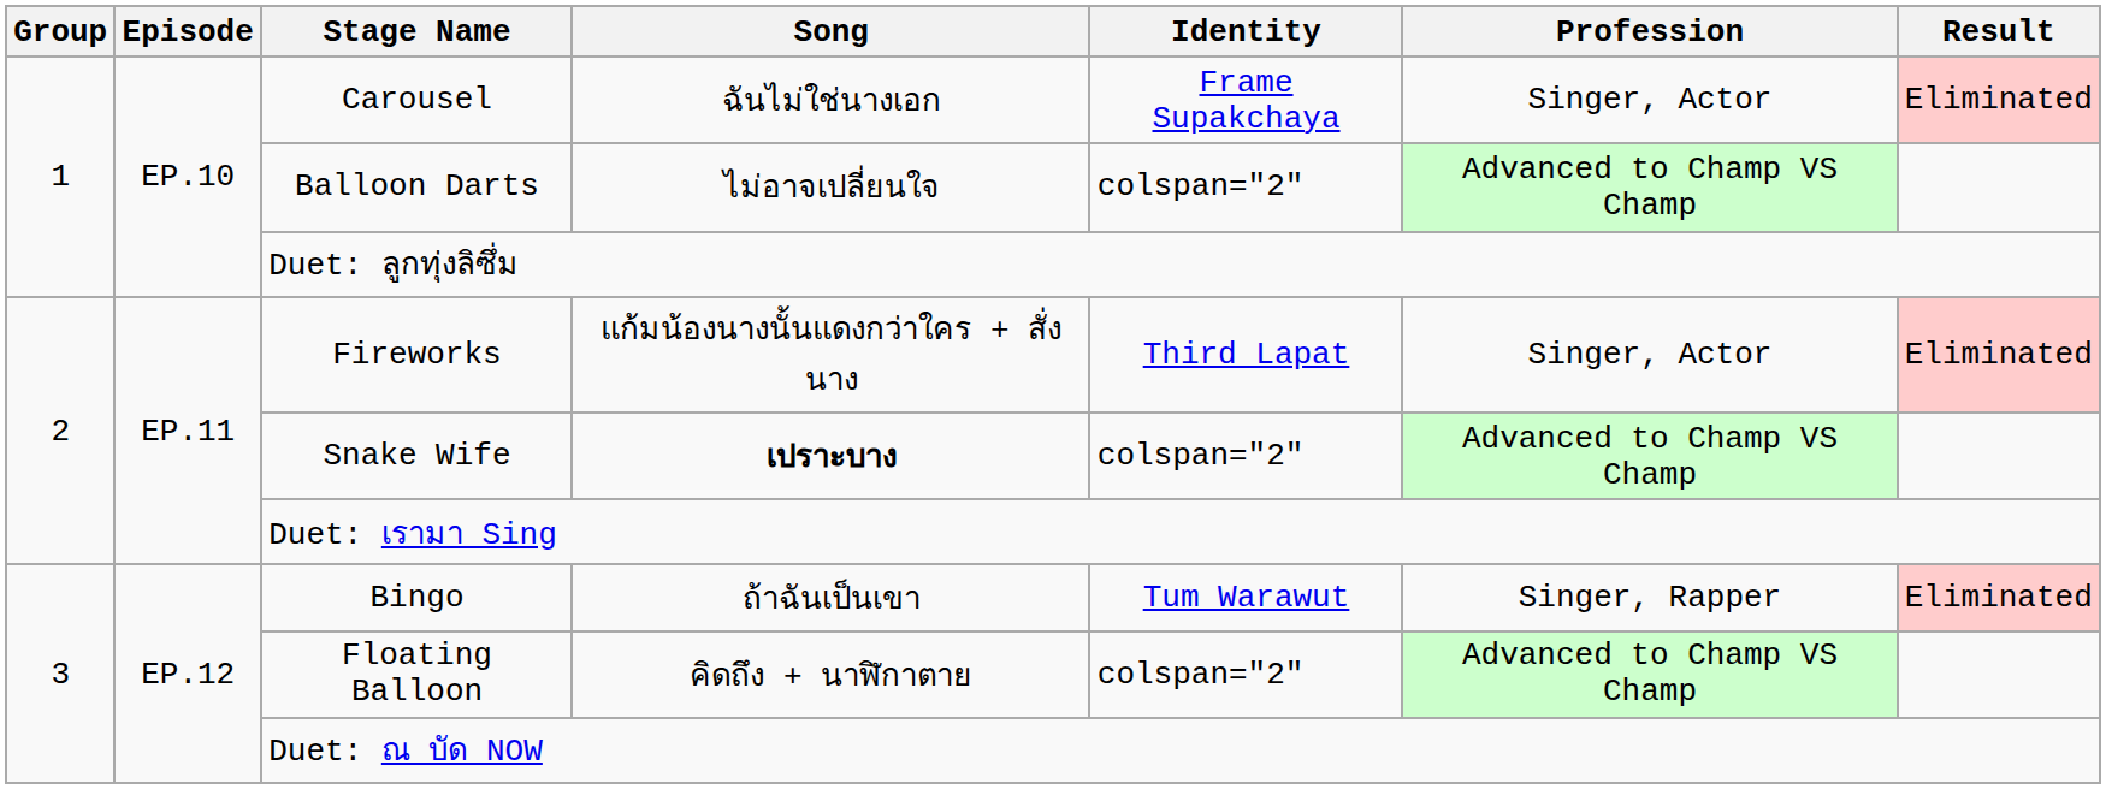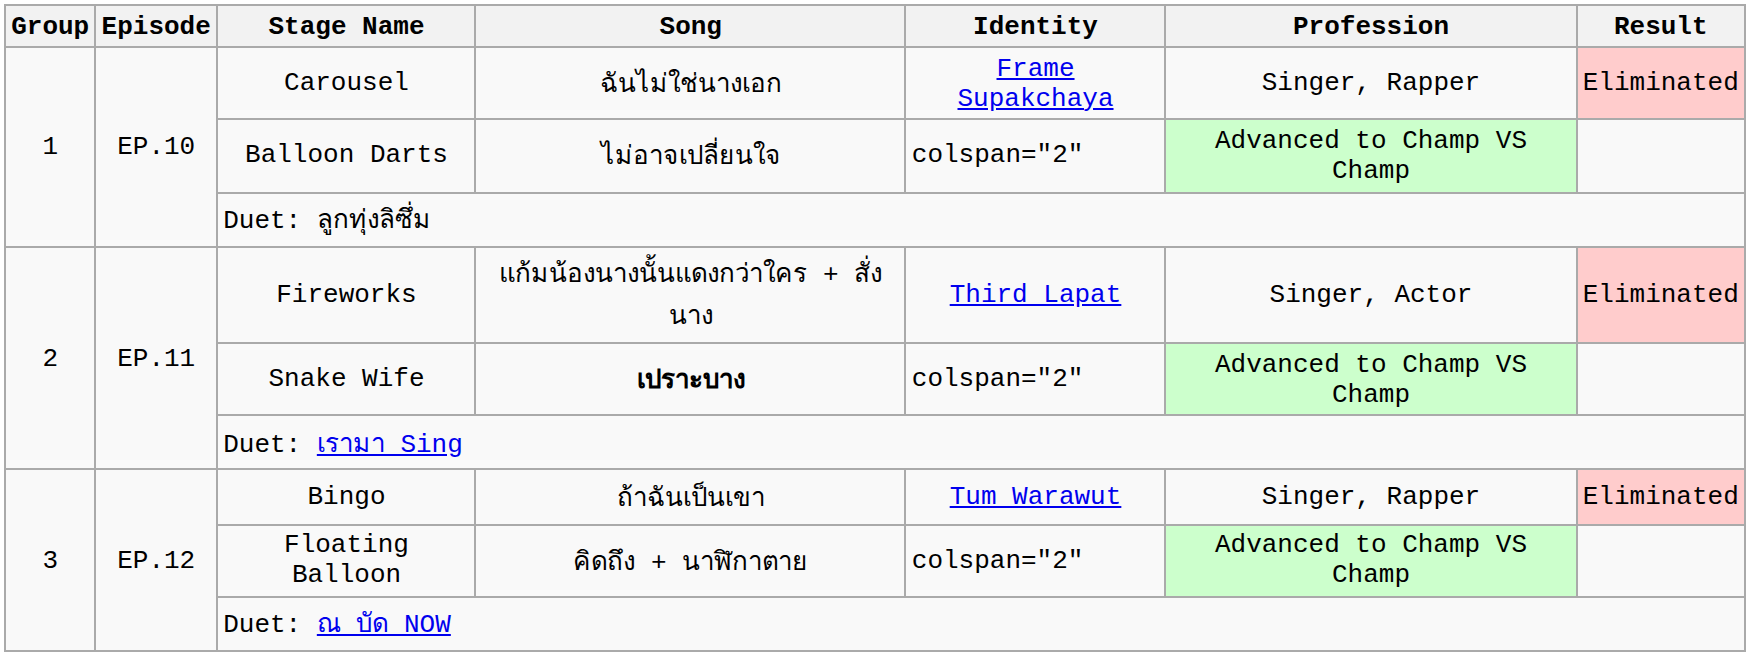Carousel | Profession: Singer, Actor -> Singer, Rapper
